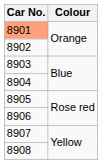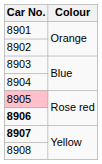8901 | Car No.: lightsalmon background -> no background
8905 | Car No.: no background -> pink background
8906 | Car No.: normal -> bold
8907 | Car No.: normal -> bold
